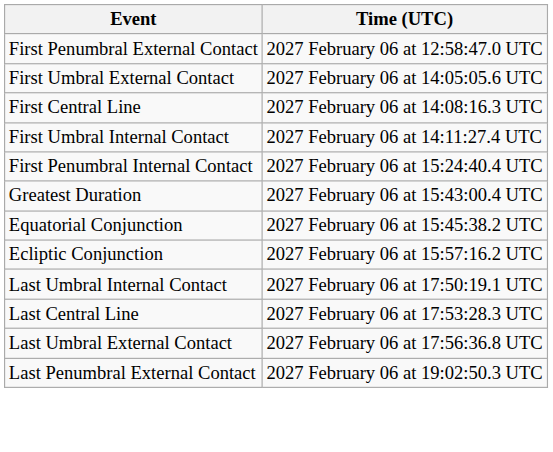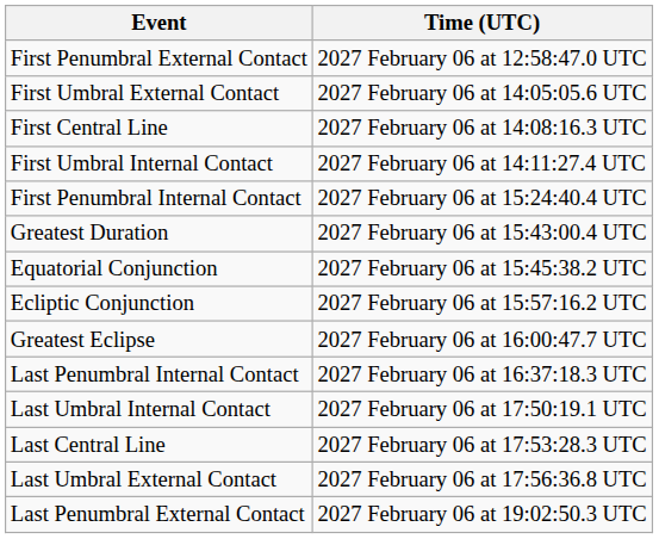+ row: Greatest Eclipse | 2027 February 06 at 16:00:47.7 UTC
+ row: Last Penumbral Internal Contact | 2027 February 06 at 16:37:18.3 UTC
